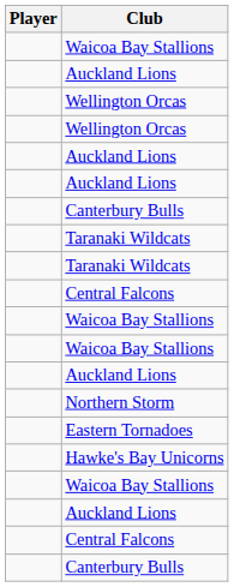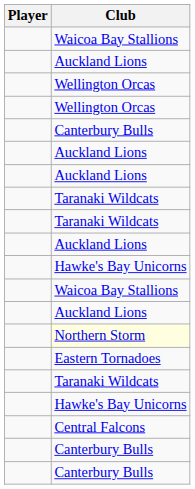row 6 | Club: Auckland Lions -> Canterbury Bulls
row 8 | Club: Canterbury Bulls -> Auckland Lions
row 11 | Club: Central Falcons -> Auckland Lions
row 12 | Club: Waicoa Bay Stallions -> Hawke's Bay Unicorns
row 15 | Club: no background -> lightyellow background
row 17 | Club: Hawke's Bay Unicorns -> Taranaki Wildcats
row 18 | Club: Waicoa Bay Stallions -> Hawke's Bay Unicorns
row 19 | Club: Auckland Lions -> Central Falcons
row 20 | Club: Central Falcons -> Canterbury Bulls
